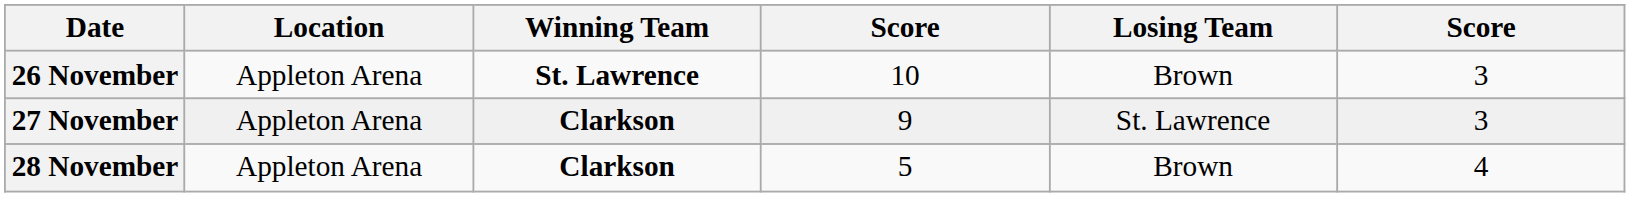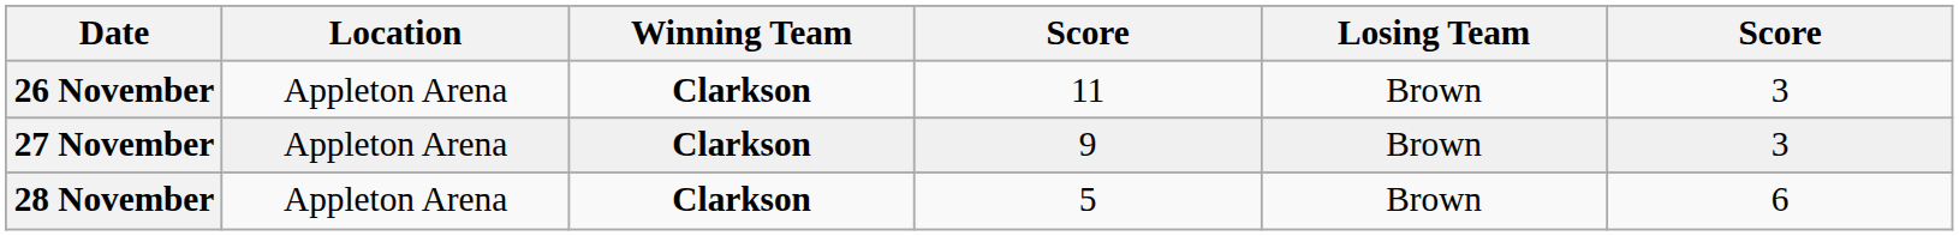26 November | Winning Team: St. Lawrence -> Clarkson
26 November | column 4: 10 -> 11
27 November | Losing Team: St. Lawrence -> Brown
28 November | column 6: 4 -> 6
